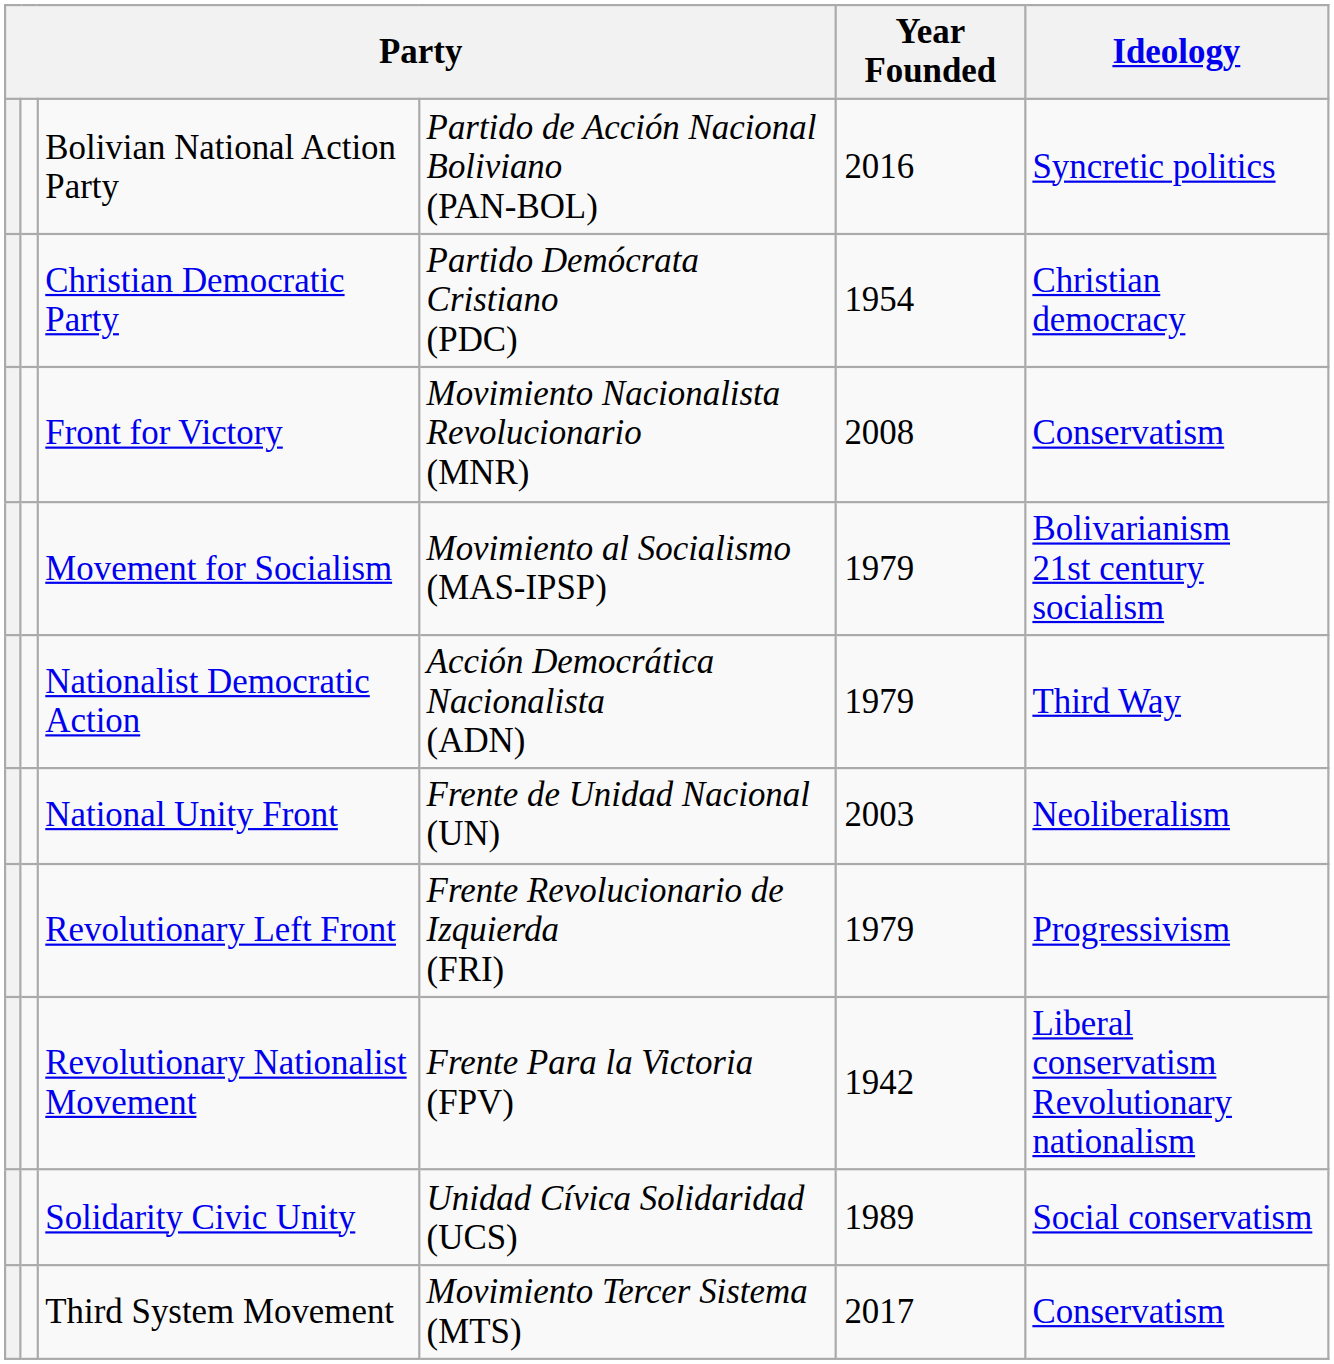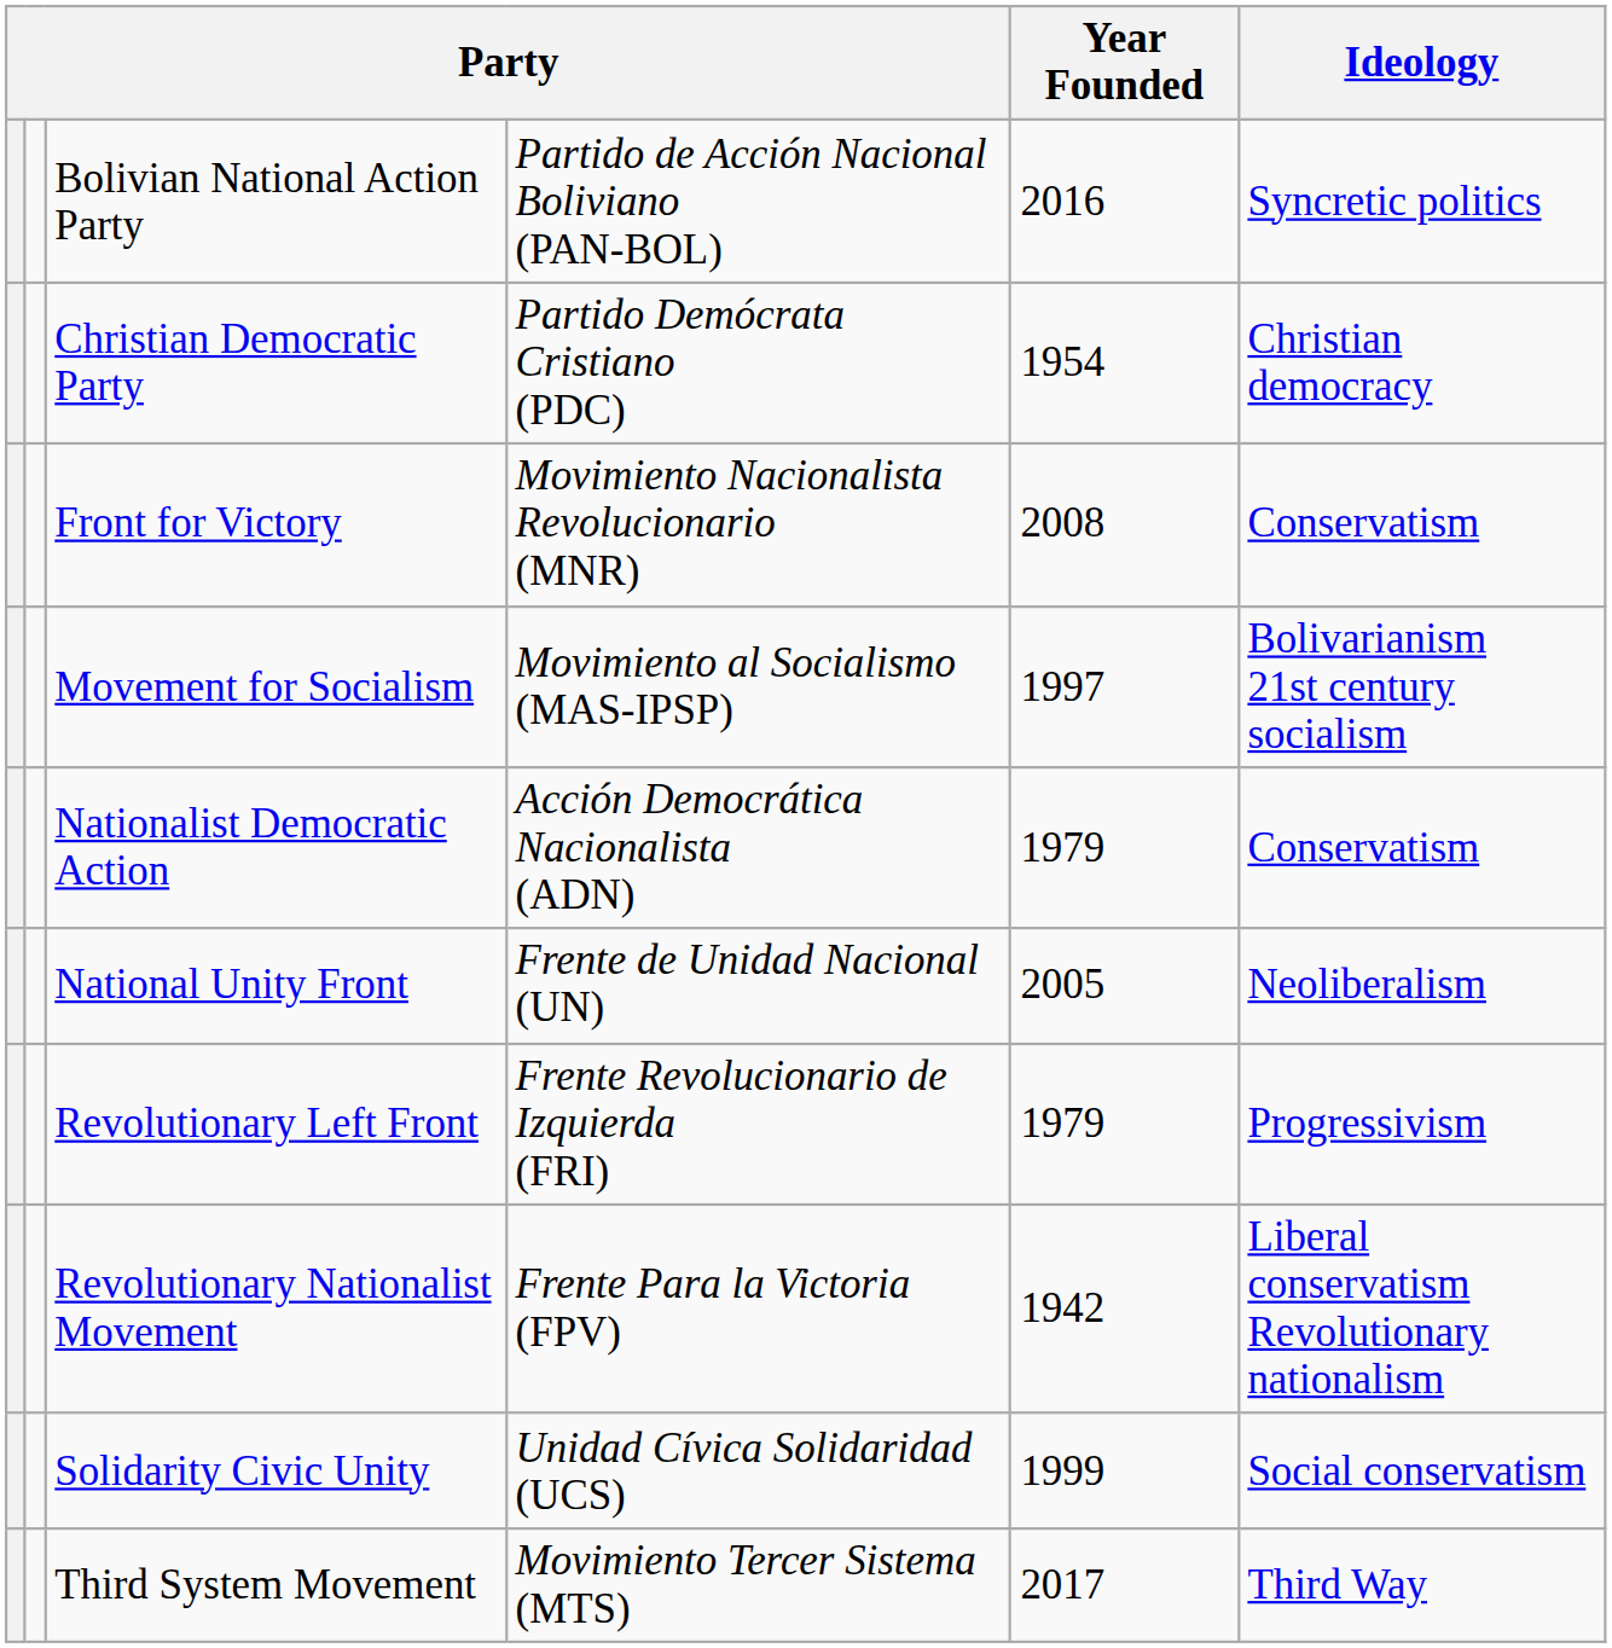Movement for Socialism | Year Founded: 1979 -> 1997
Nationalist Democratic Action | Ideology: Third Way -> Conservatism
National Unity Front | Year Founded: 2003 -> 2005
Solidarity Civic Unity | Year Founded: 1989 -> 1999
Third System Movement | Ideology: Conservatism -> Third Way
